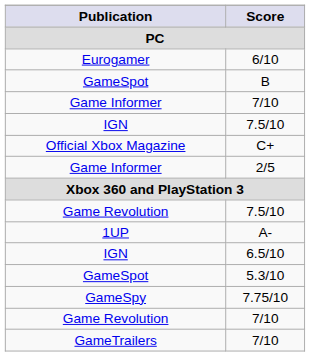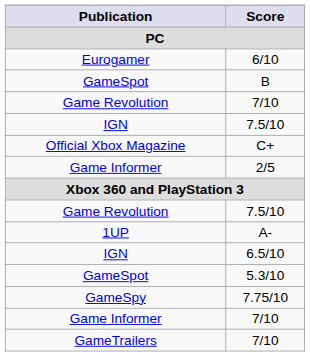row 5 | Publication: Game Informer -> Game Revolution
row 15 | Publication: Game Revolution -> Game Informer
